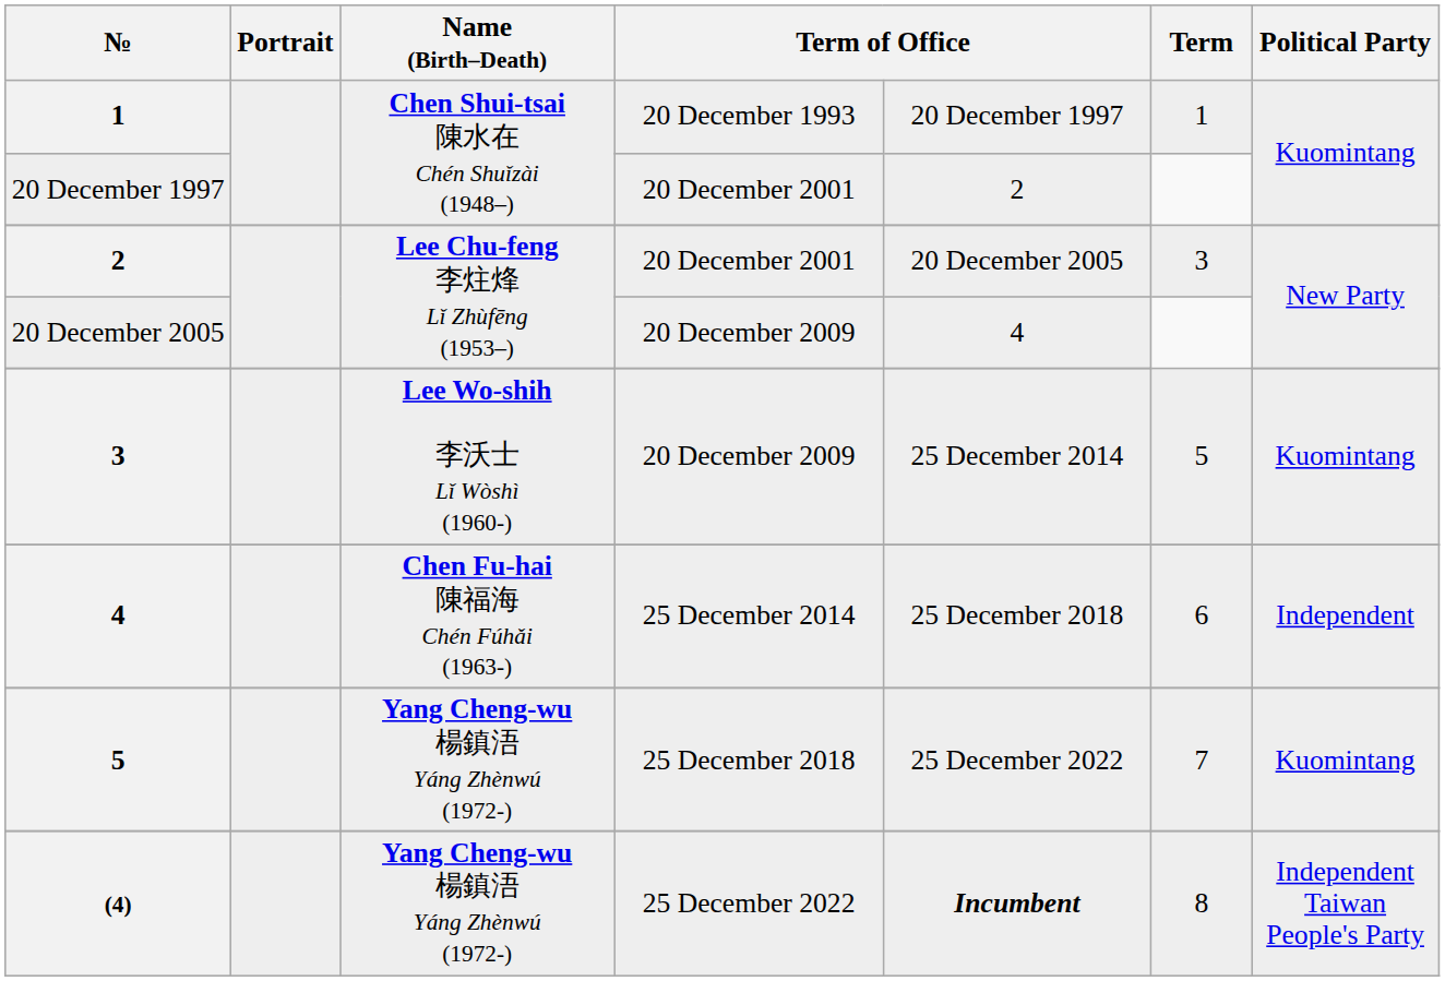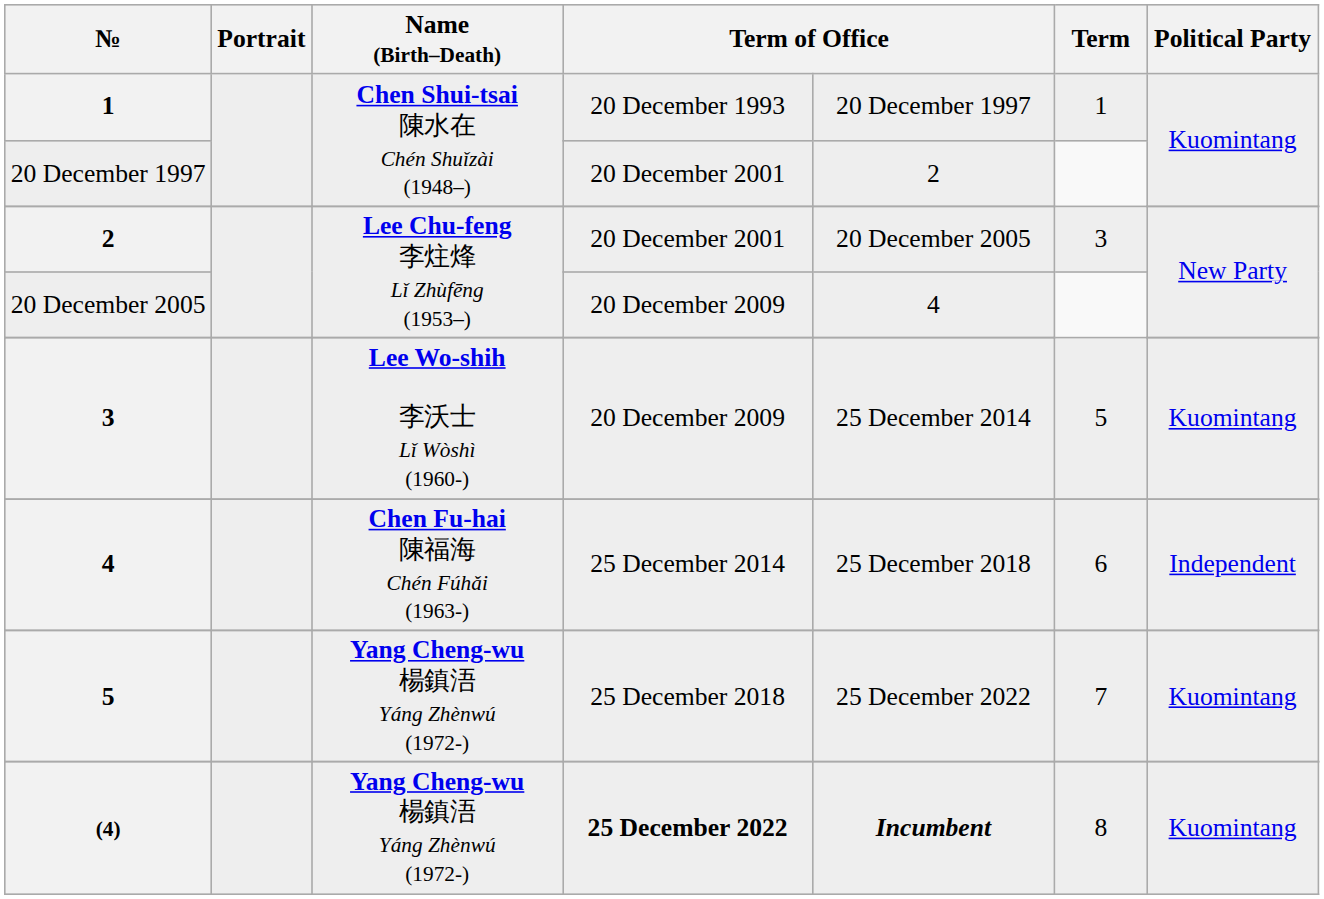(4) | column 4: normal -> bold
(4) | Political Party: Independent Taiwan People's Party -> Kuomintang
